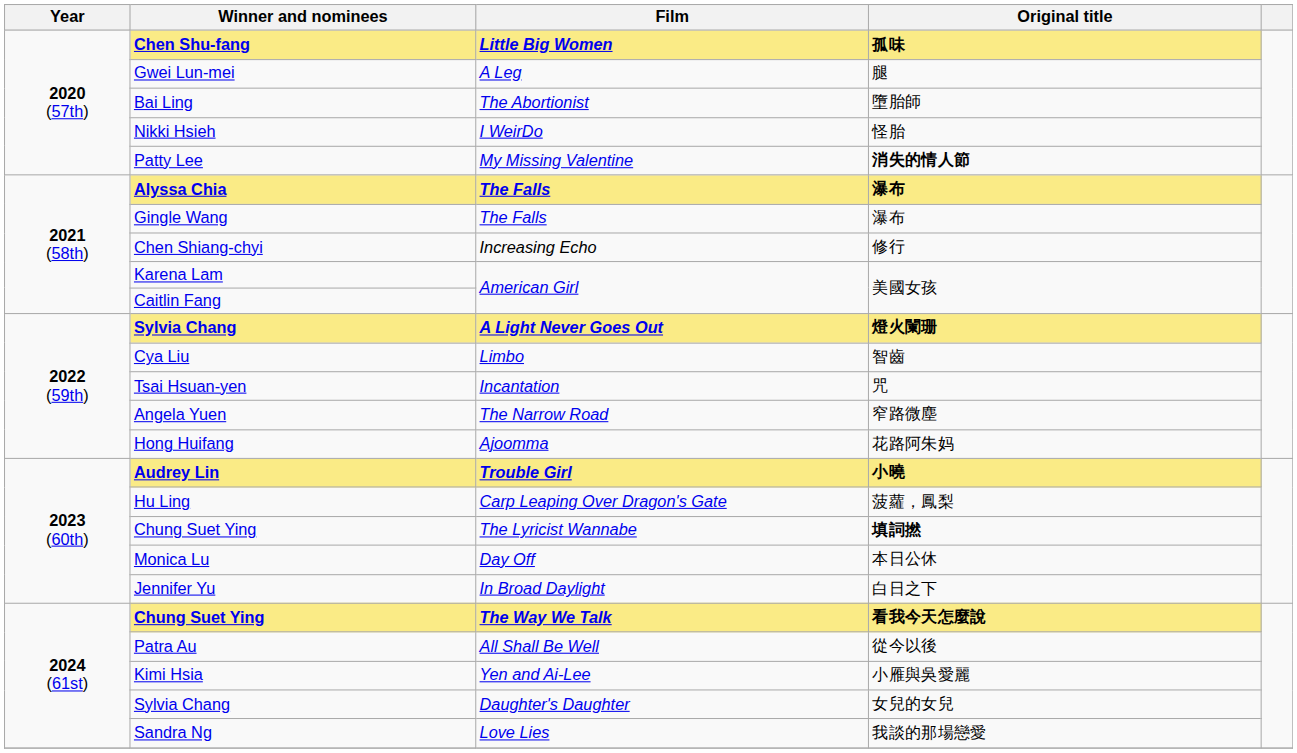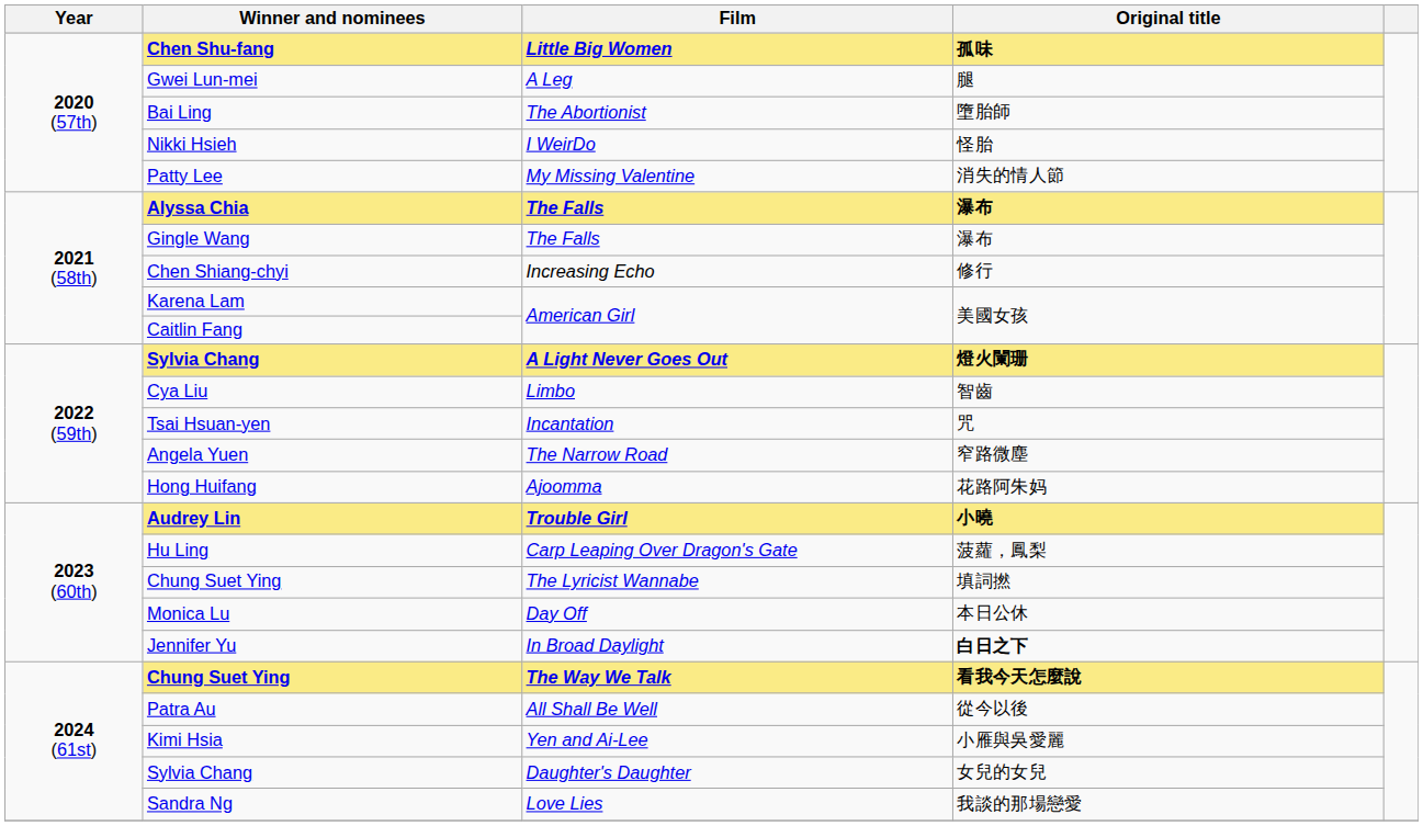Patty Lee | Original title: bold -> normal
Chung Suet Ying / The Lyricist Wannabe | Original title: bold -> normal
Jennifer Yu | Original title: normal -> bold
